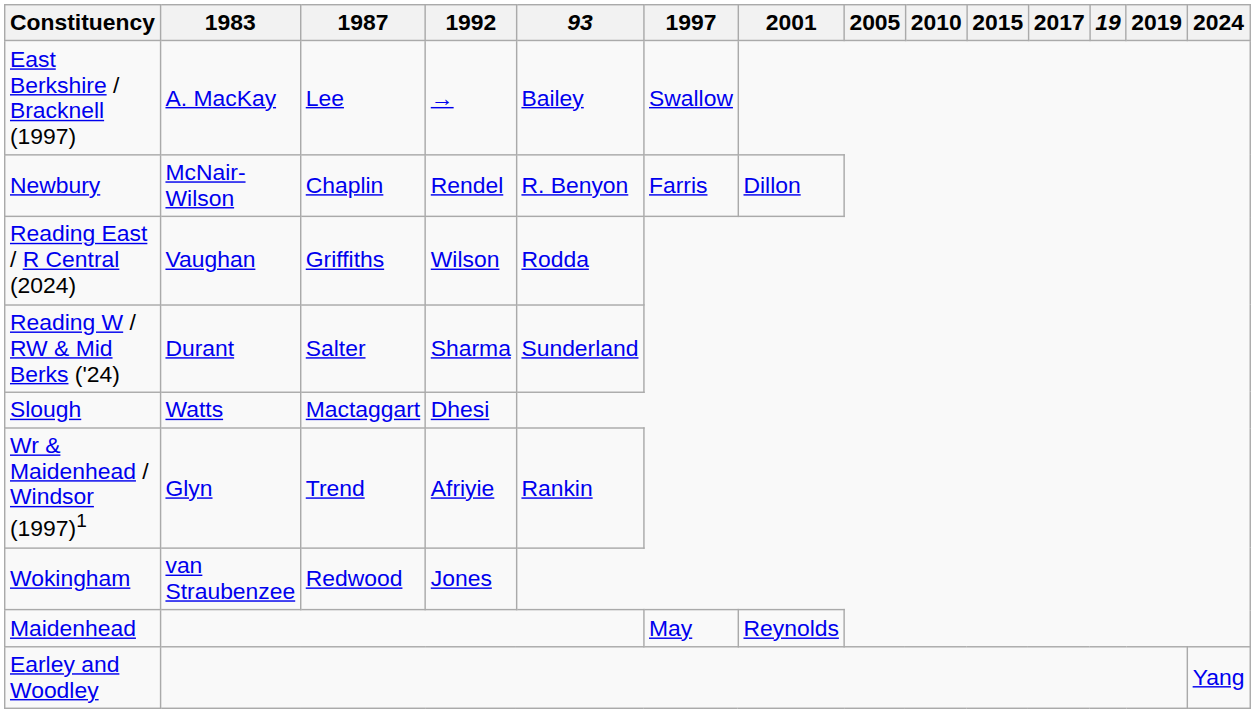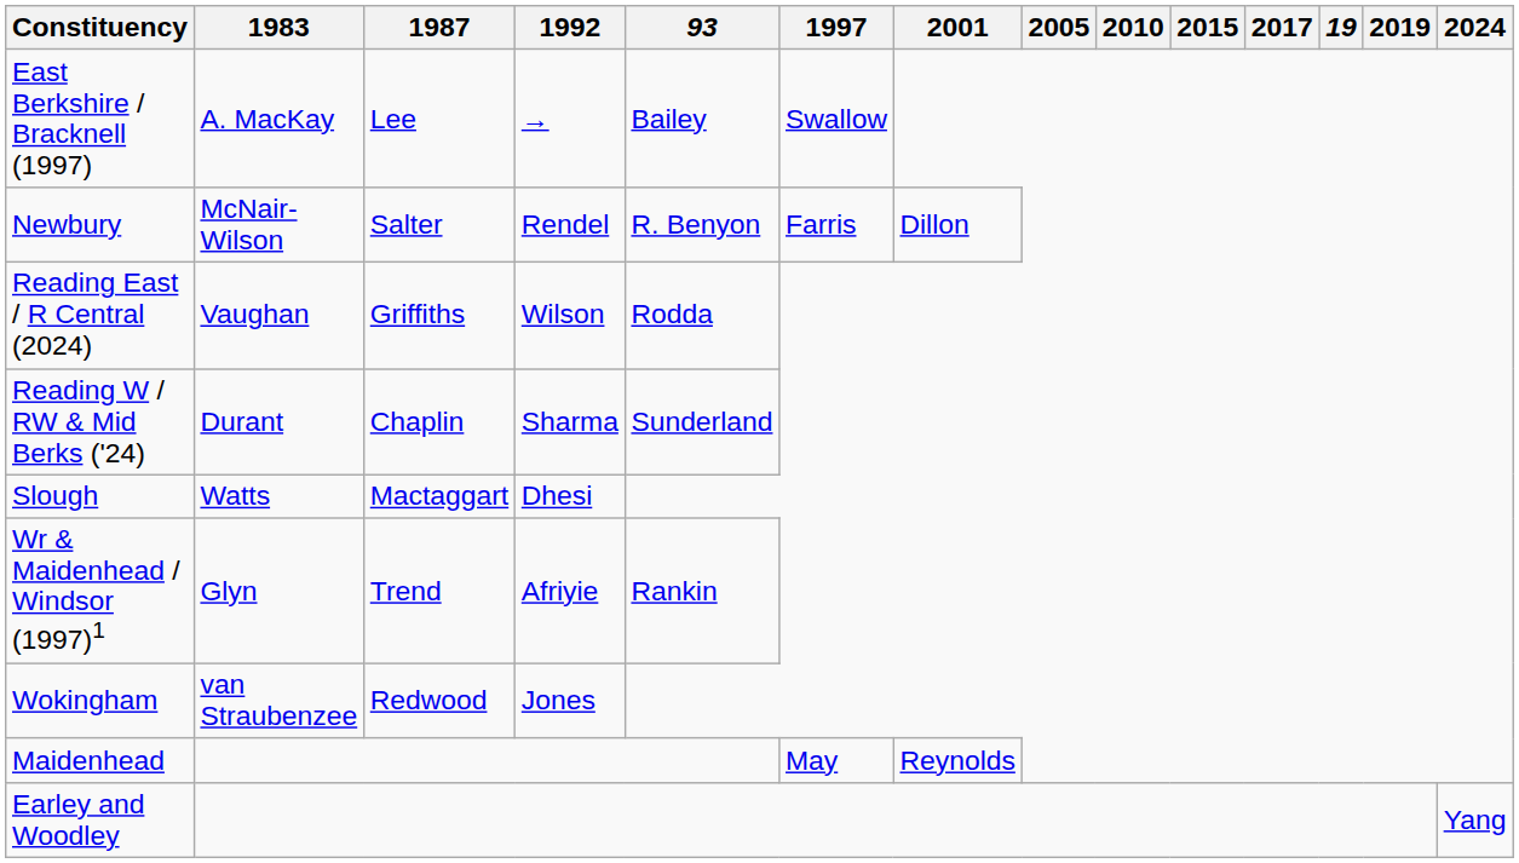Newbury | 1987: Chaplin -> Salter
Reading W / RW & Mid Berks ('24) | 1987: Salter -> Chaplin
